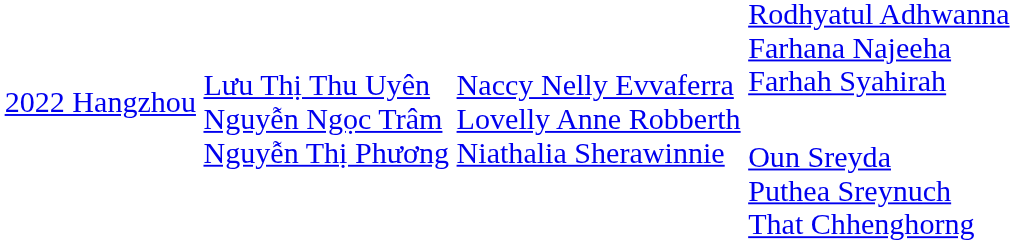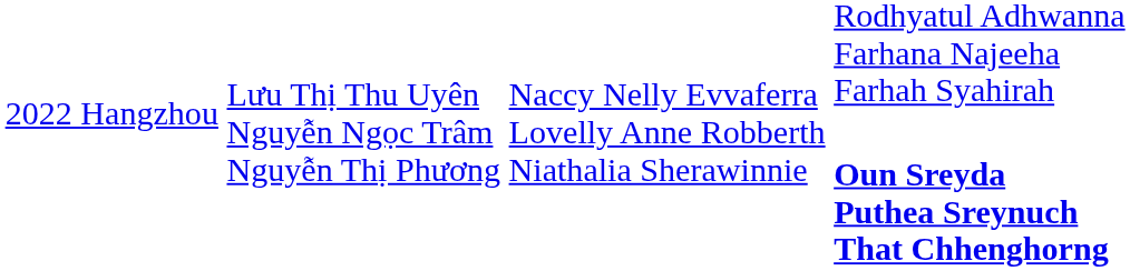row 2 | column 4: normal -> bold
